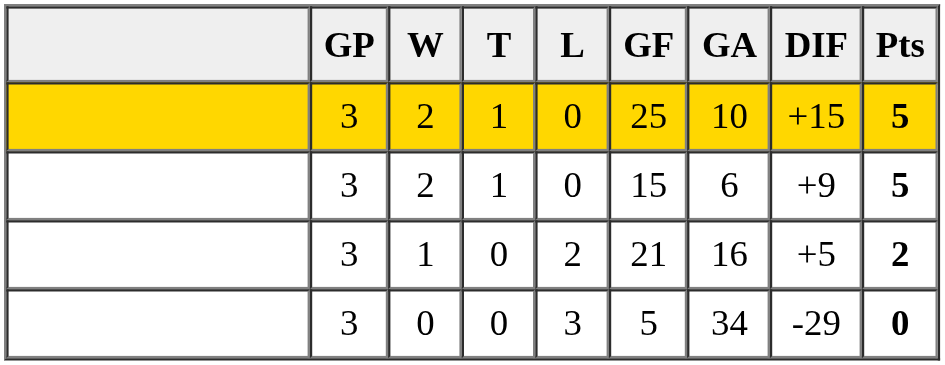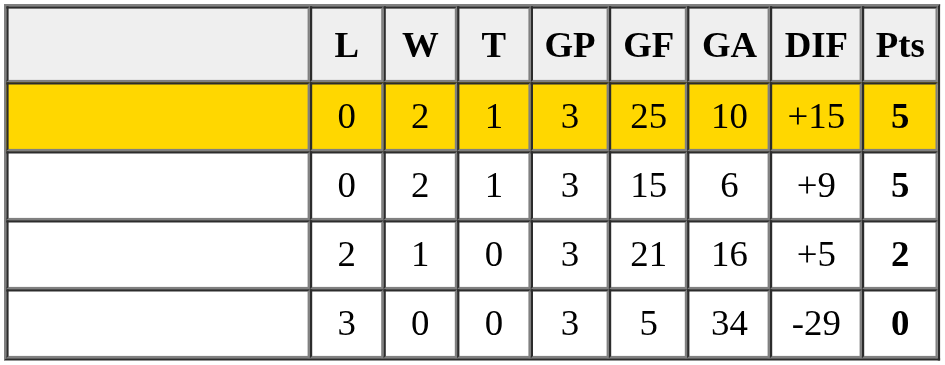columns swapped: GP <-> L
